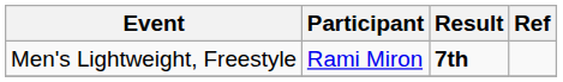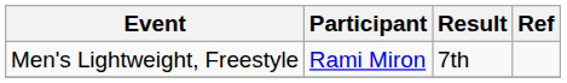Men's Lightweight, Freestyle | Result: bold -> normal
